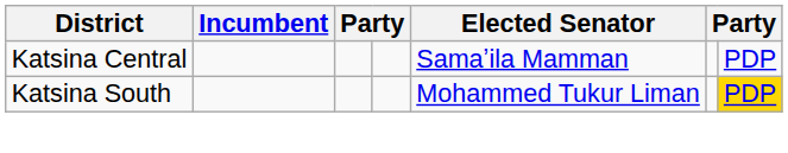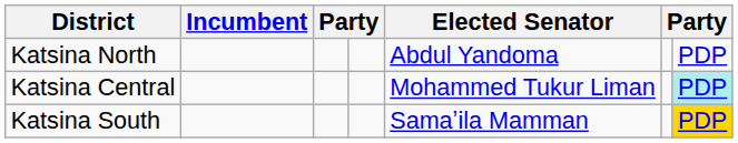+ row: Katsina North | Abdul Yandoma | PDP
Katsina Central | Elected Senator: Samaʼila Mamman -> Mohammed Tukur Liman
Katsina Central | column 7: no background -> paleturquoise background
Katsina South | Elected Senator: Mohammed Tukur Liman -> Samaʼila Mamman
